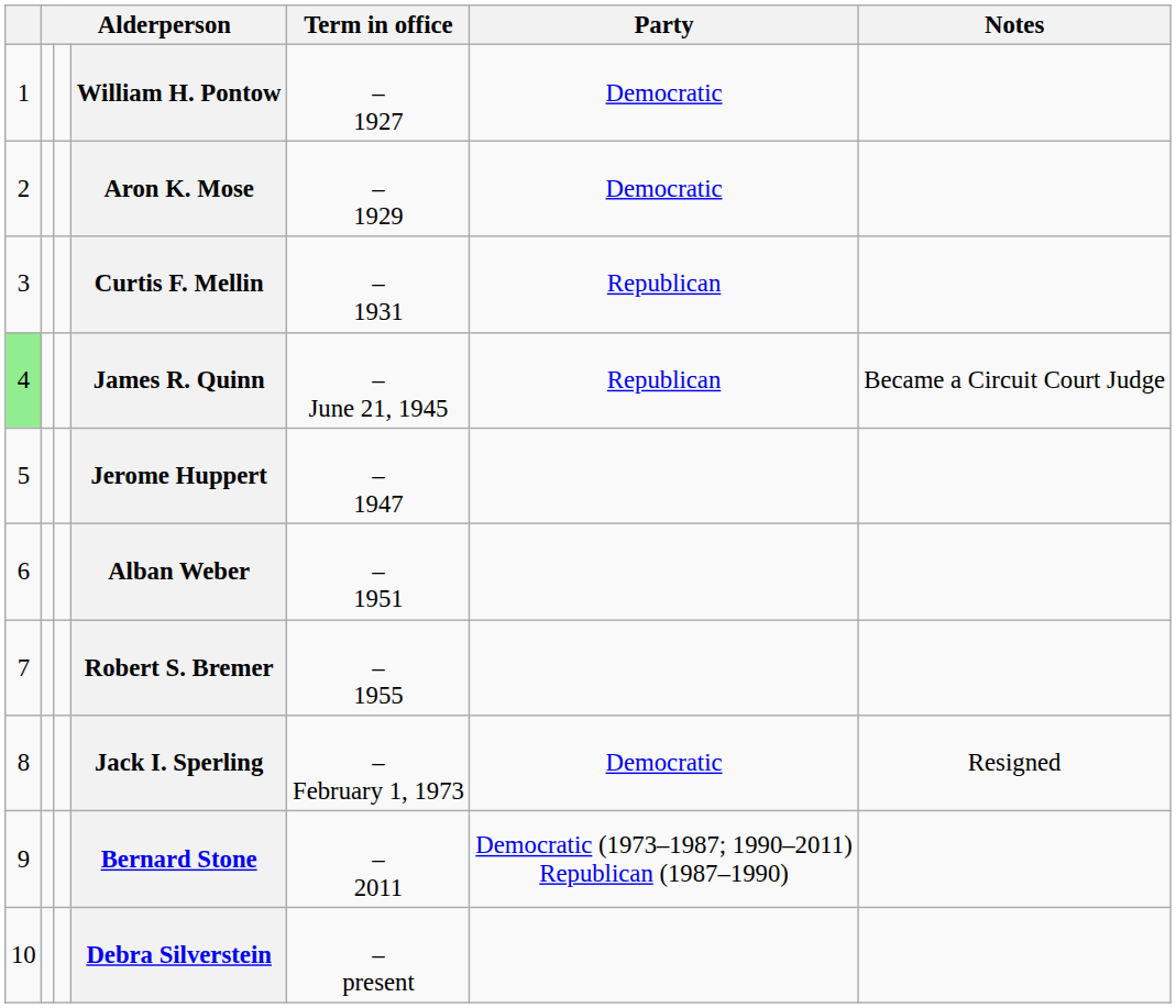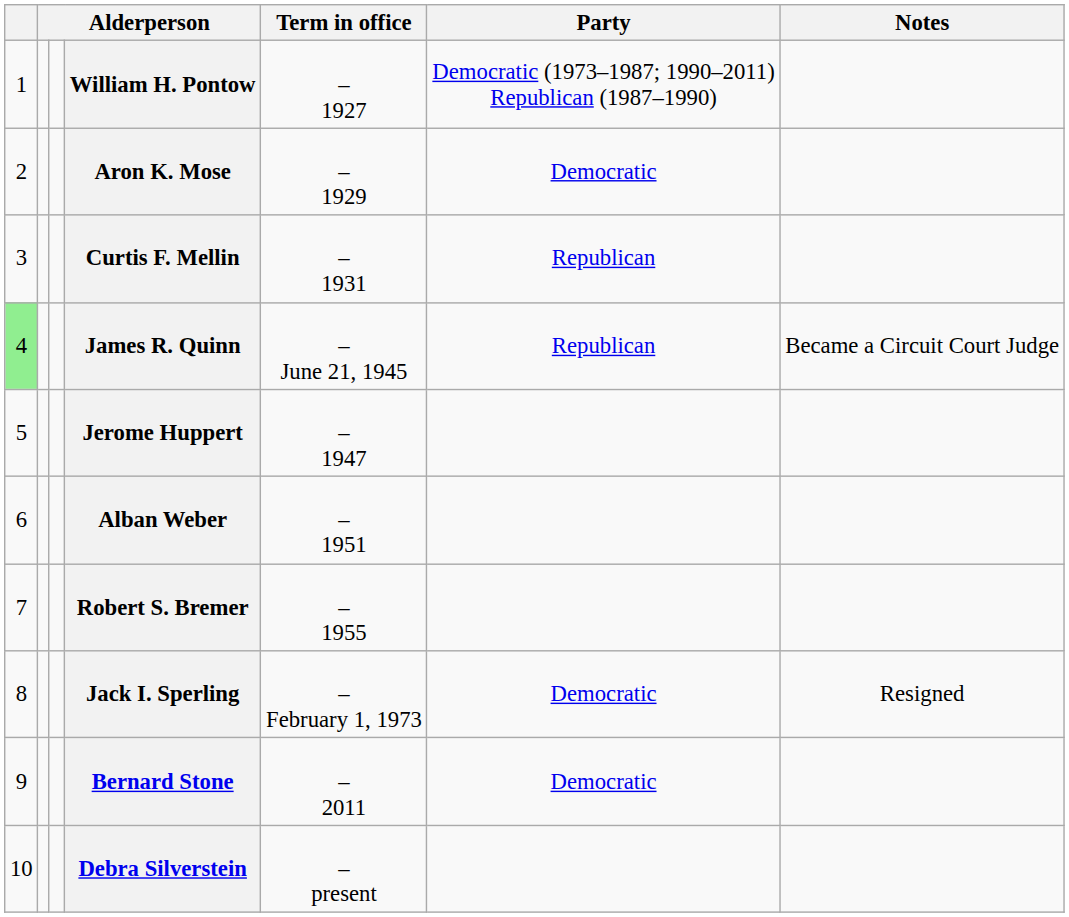William H. Pontow | Party: Democratic -> Democratic (1973–1987; 1990–2011) Republican (1987–1990)
Bernard Stone | Party: Democratic (1973–1987; 1990–2011) Republican (1987–1990) -> Democratic
